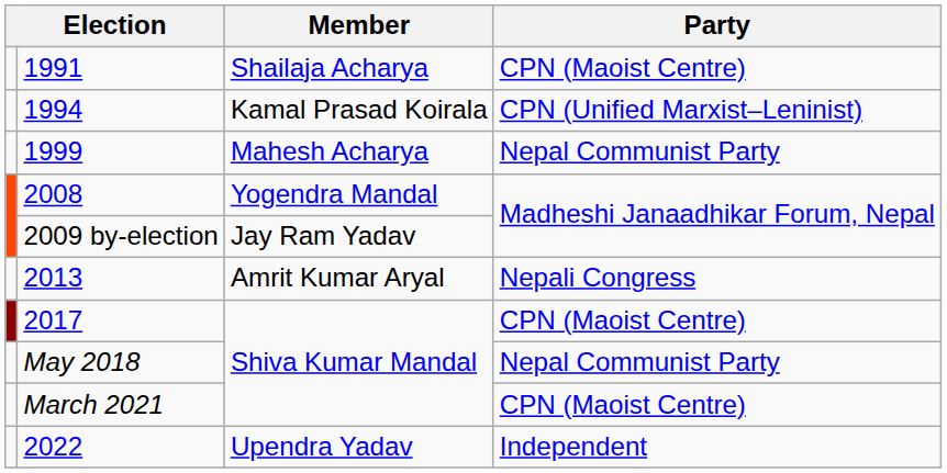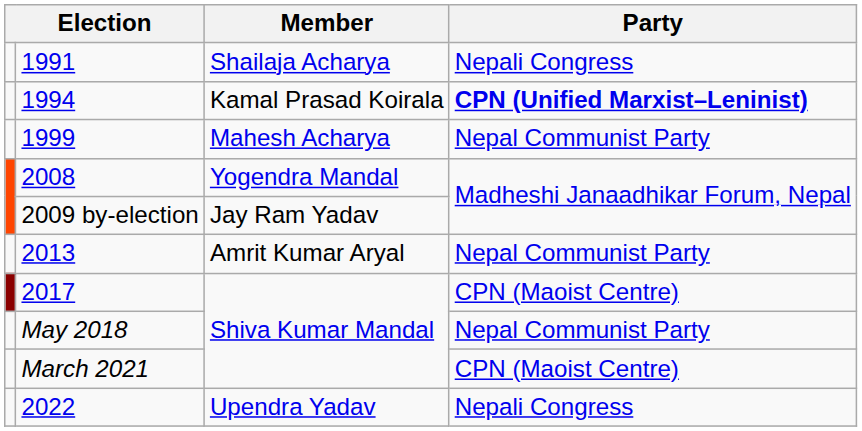1991 | Party: CPN (Maoist Centre) -> Nepali Congress
1994 | Party: normal -> bold
2013 | Party: Nepali Congress -> Nepal Communist Party
2022 | Party: Independent -> Nepali Congress
